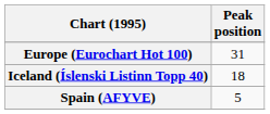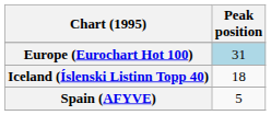Europe (Eurochart Hot 100) | Peak position: no background -> lightblue background
